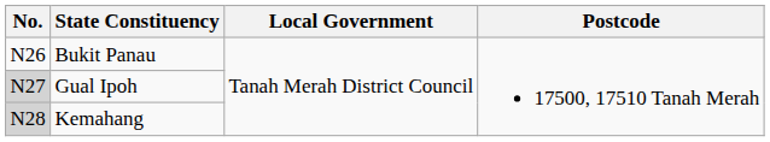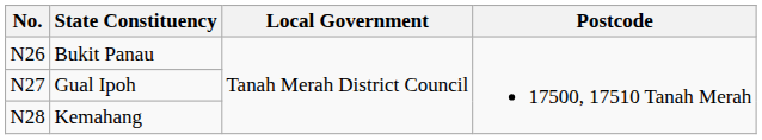Gual Ipoh | No.: lightgrey background -> no background
Kemahang | No.: lightgrey background -> no background
